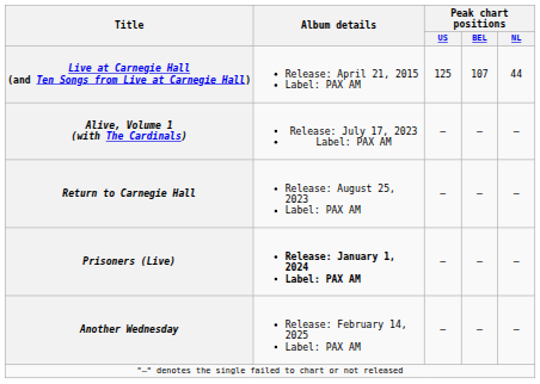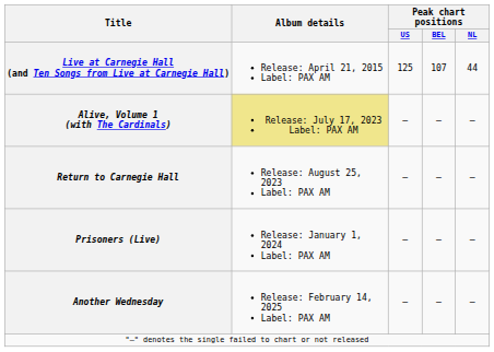Alive, Volume 1 (with The Cardinals) | Album details: no background -> khaki background
Prisoners (Live) | Album details: bold -> normal
